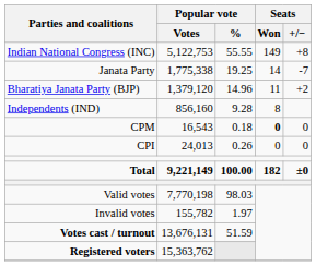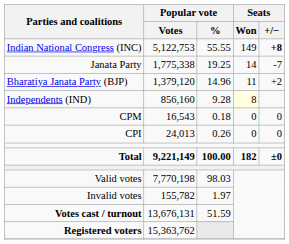Indian National Congress (INC) | Seats / +/−: normal -> bold
Independents (IND) | Seats / Won: no background -> lightyellow background
CPM | Seats / Won: bold -> normal
